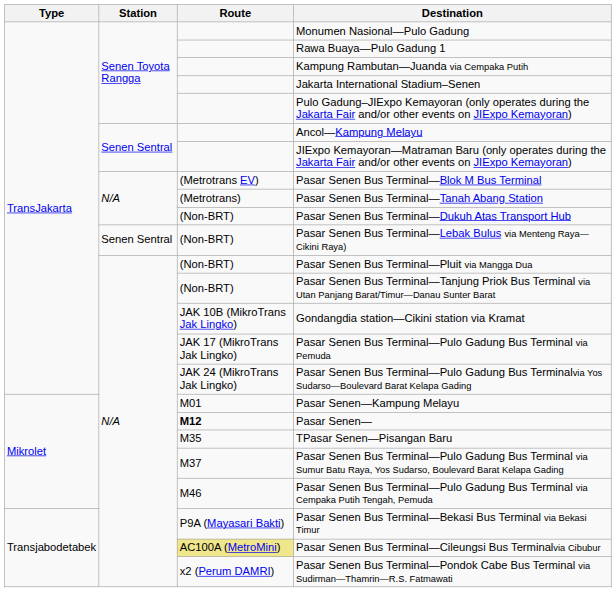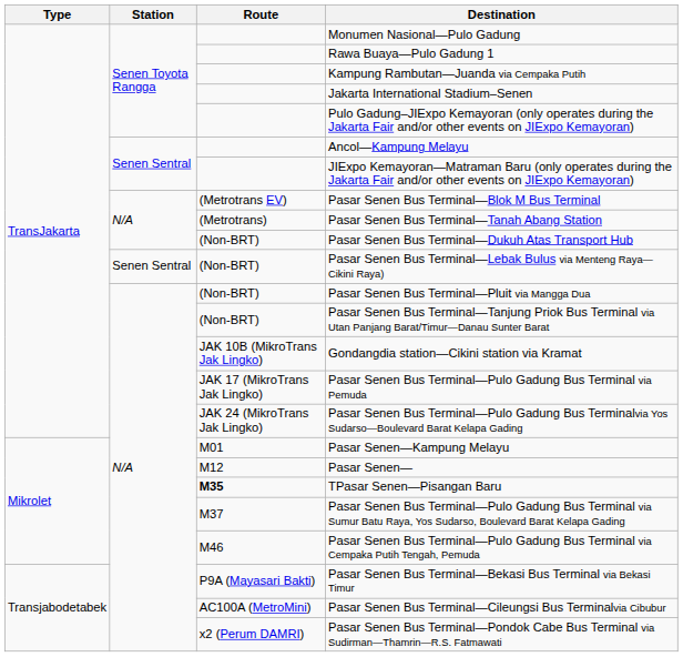Pasar Senen— | Route: bold -> normal
TPasar Senen—Pisangan Baru | Route: normal -> bold
Pasar Senen Bus Terminal—Cileungsi Bus Terminalvia Cibubur | Route: khaki background -> no background
